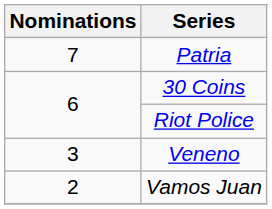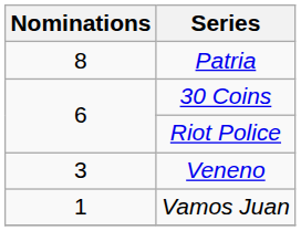Patria | Nominations: 7 -> 8
Vamos Juan | Nominations: 2 -> 1
